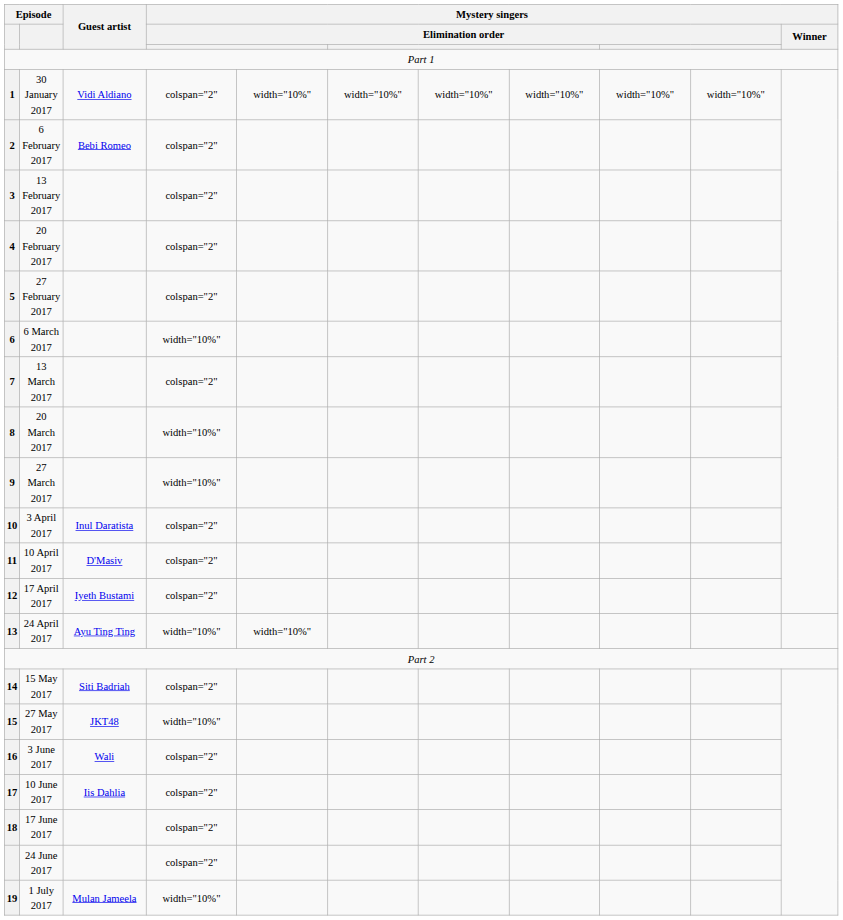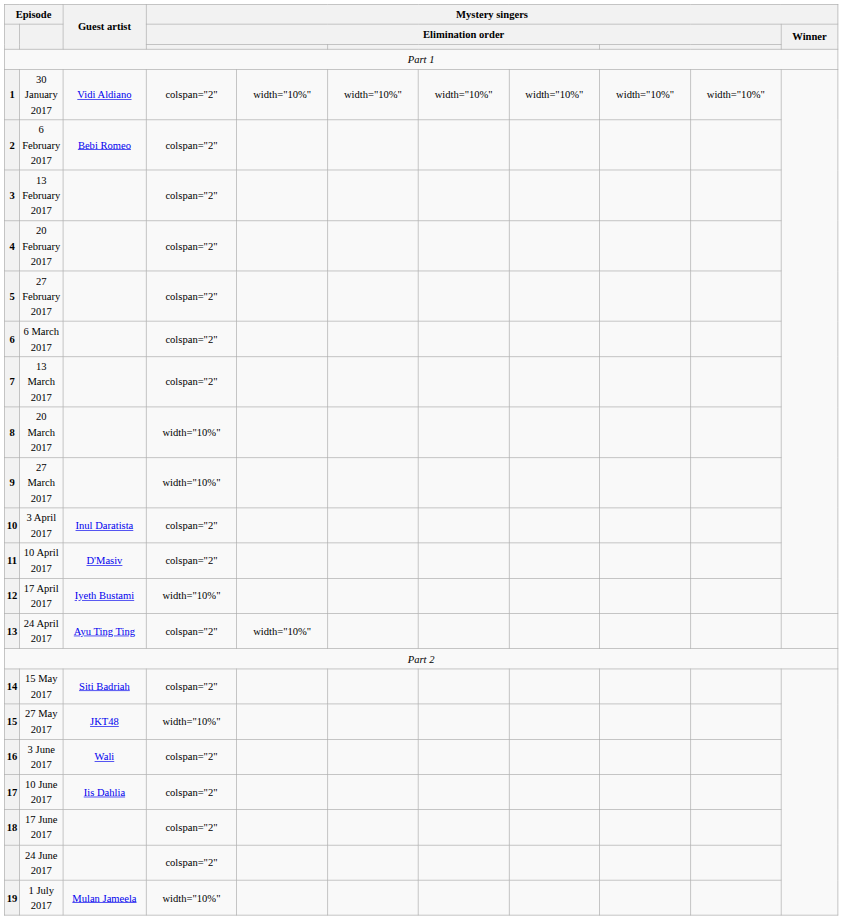6 March 2017 | column 4: width="10%" -> colspan="2"
17 April 2017 | column 4: colspan="2" -> width="10%"
24 April 2017 | column 4: width="10%" -> colspan="2"
